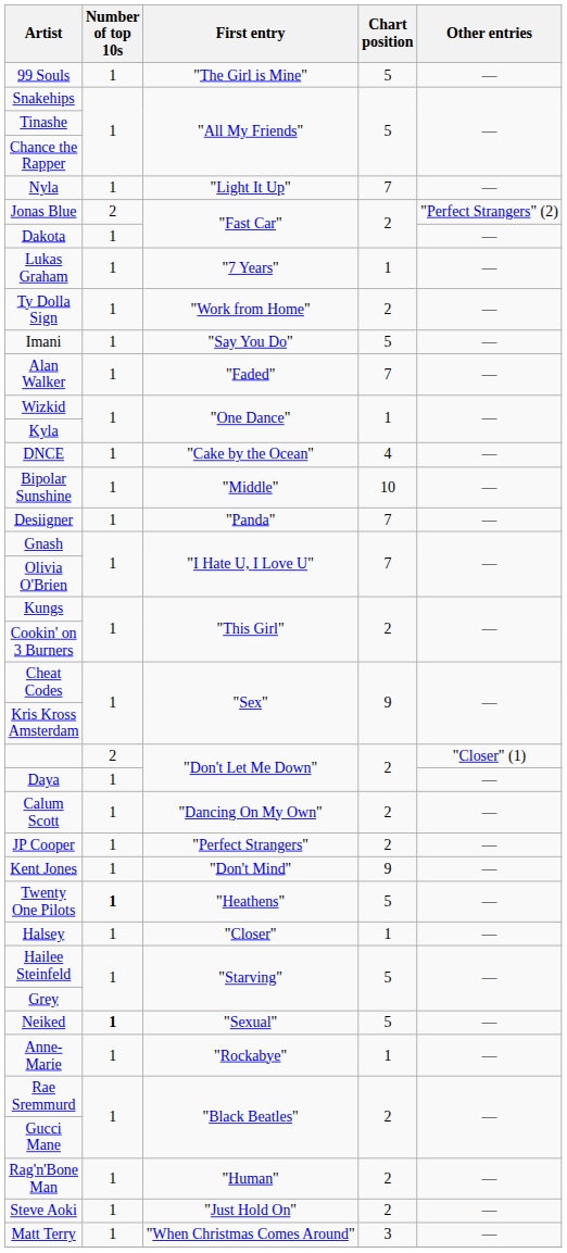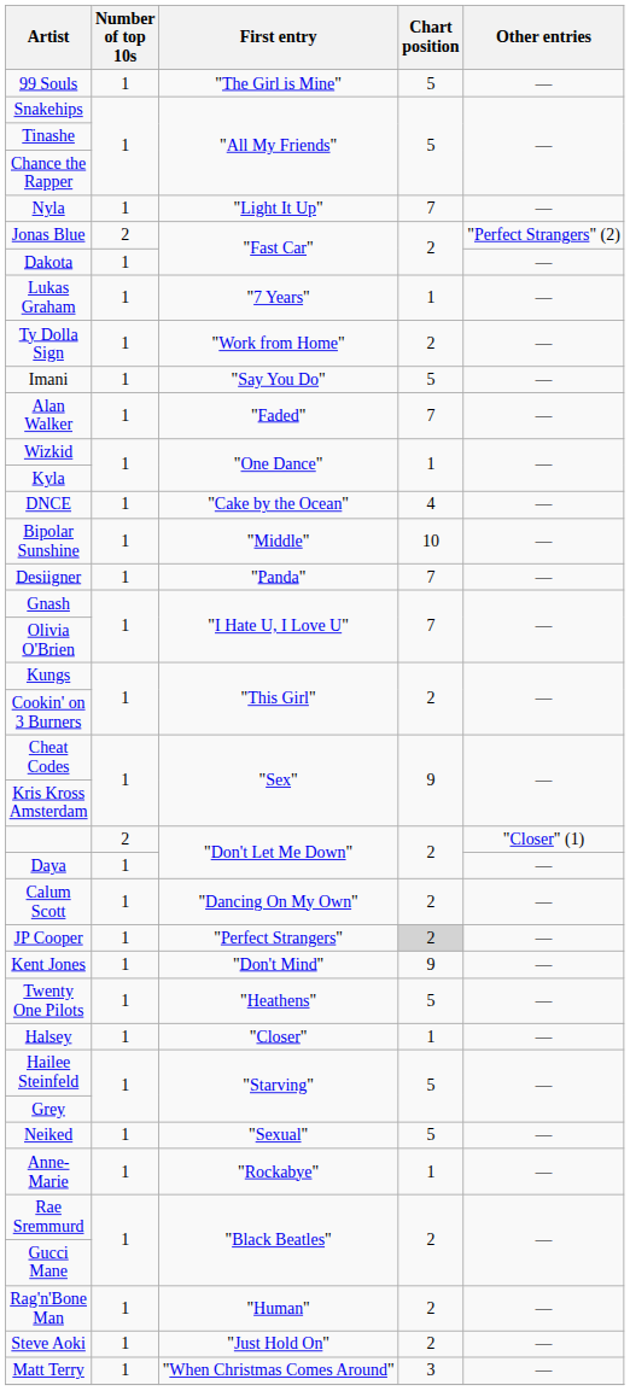JP Cooper | Chart position: no background -> lightgrey background
Twenty One Pilots | Number of top 10s: bold -> normal
Neiked | Number of top 10s: bold -> normal
